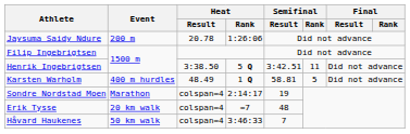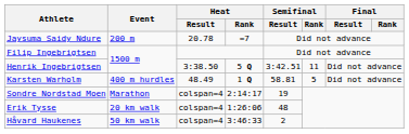Jaysuma Saidy Ndure | Heat / Rank: 1:26:06 -> =7
Erik Tysse | Heat / Rank: =7 -> 1:26:06
Håvard Haukenes | Semifinal / Result: 7 -> 2
